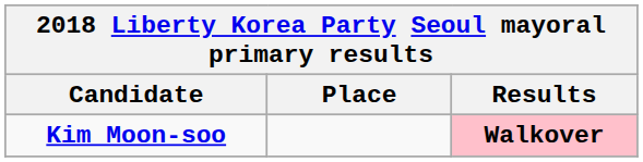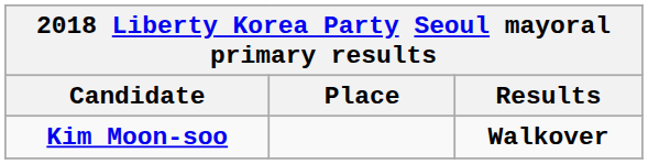Kim Moon-soo | Results: pink background -> no background
